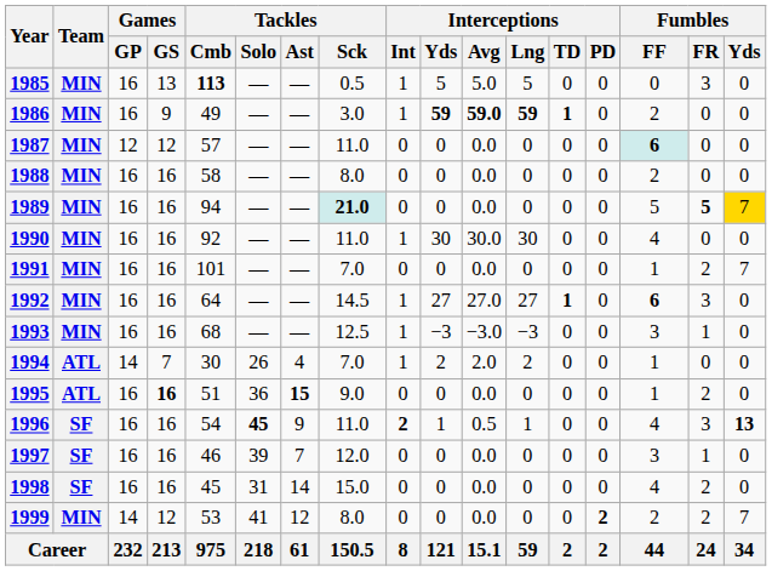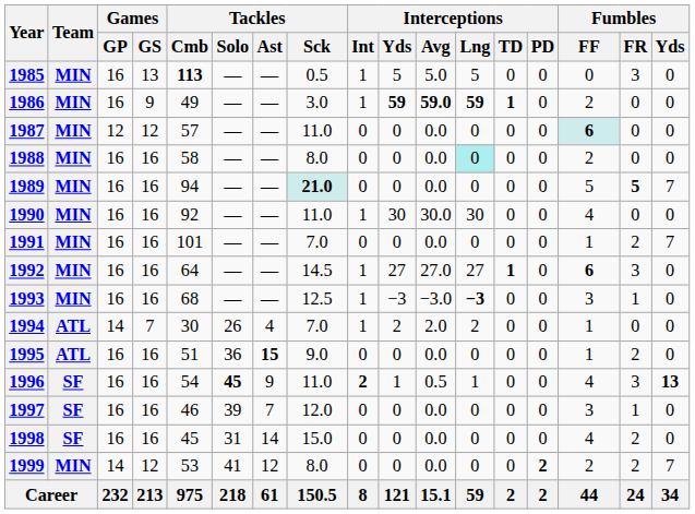1988 | Interceptions / Lng: no background -> paleturquoise background
1989 | Fumbles / Yds: gold background -> no background
1993 | Interceptions / Lng: normal -> bold
1995 | Games / GS: bold -> normal
